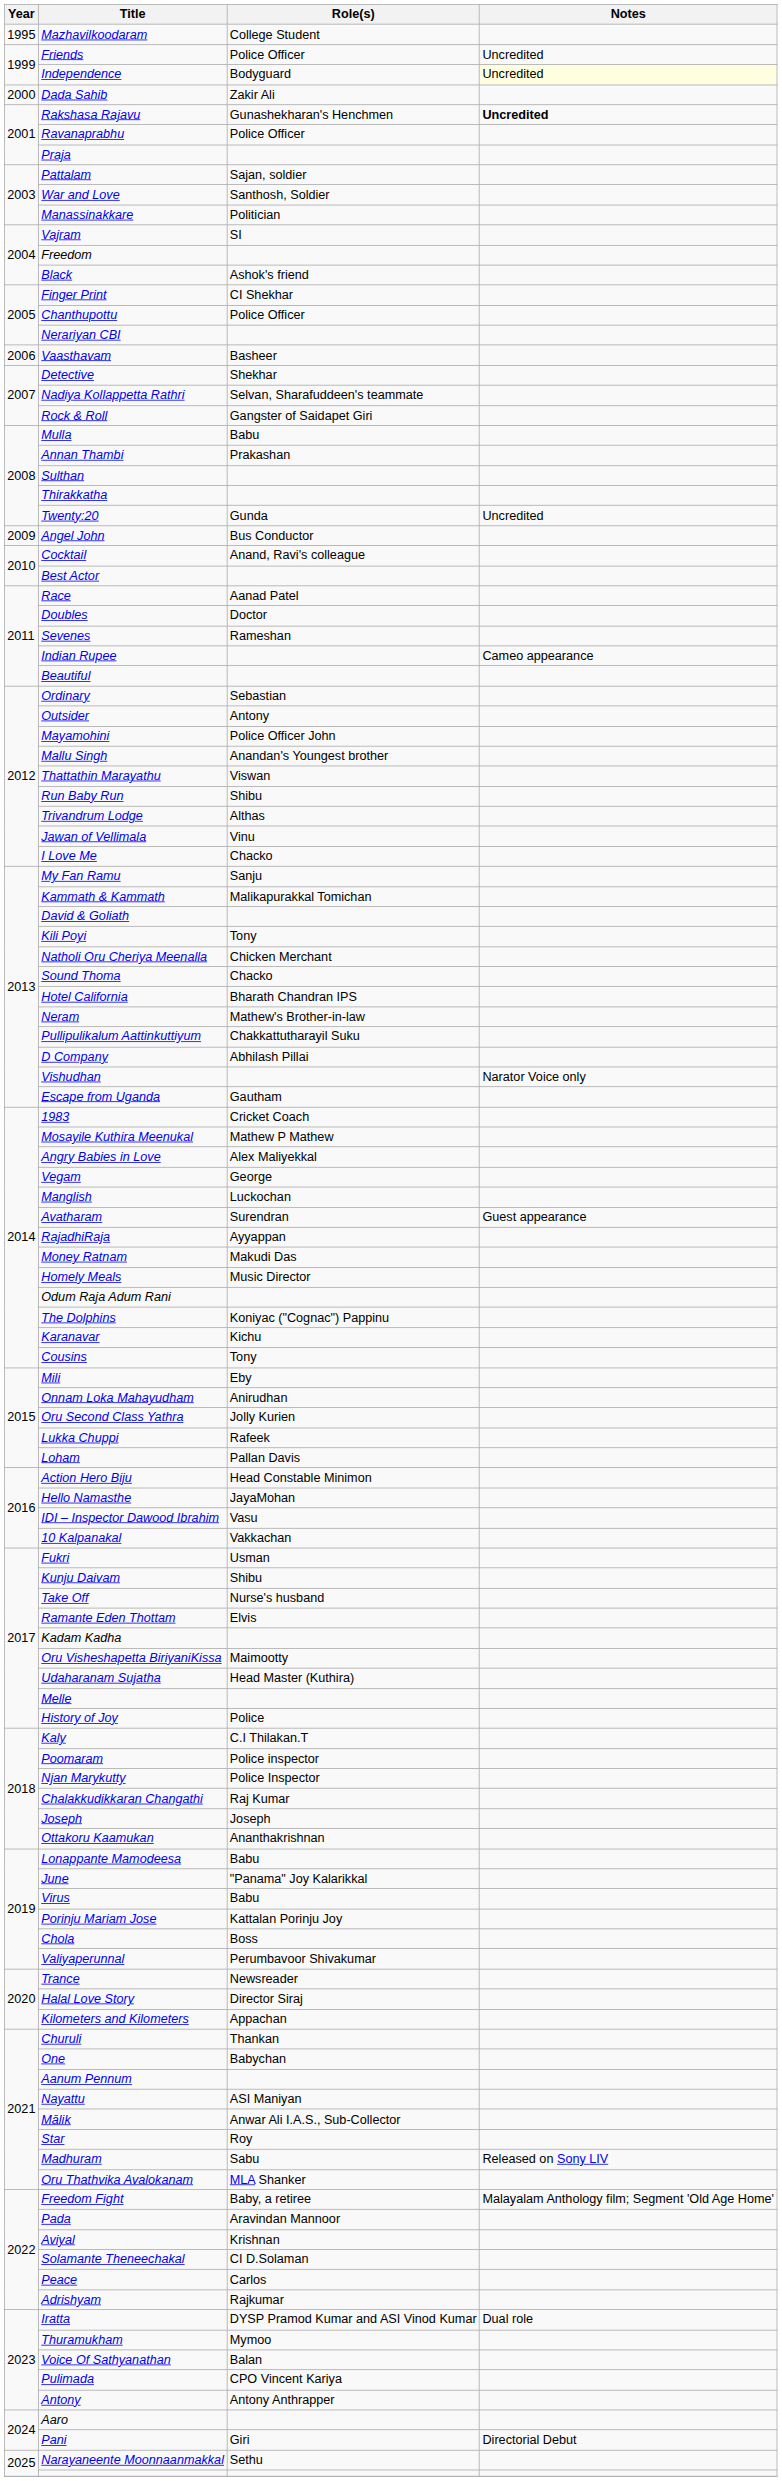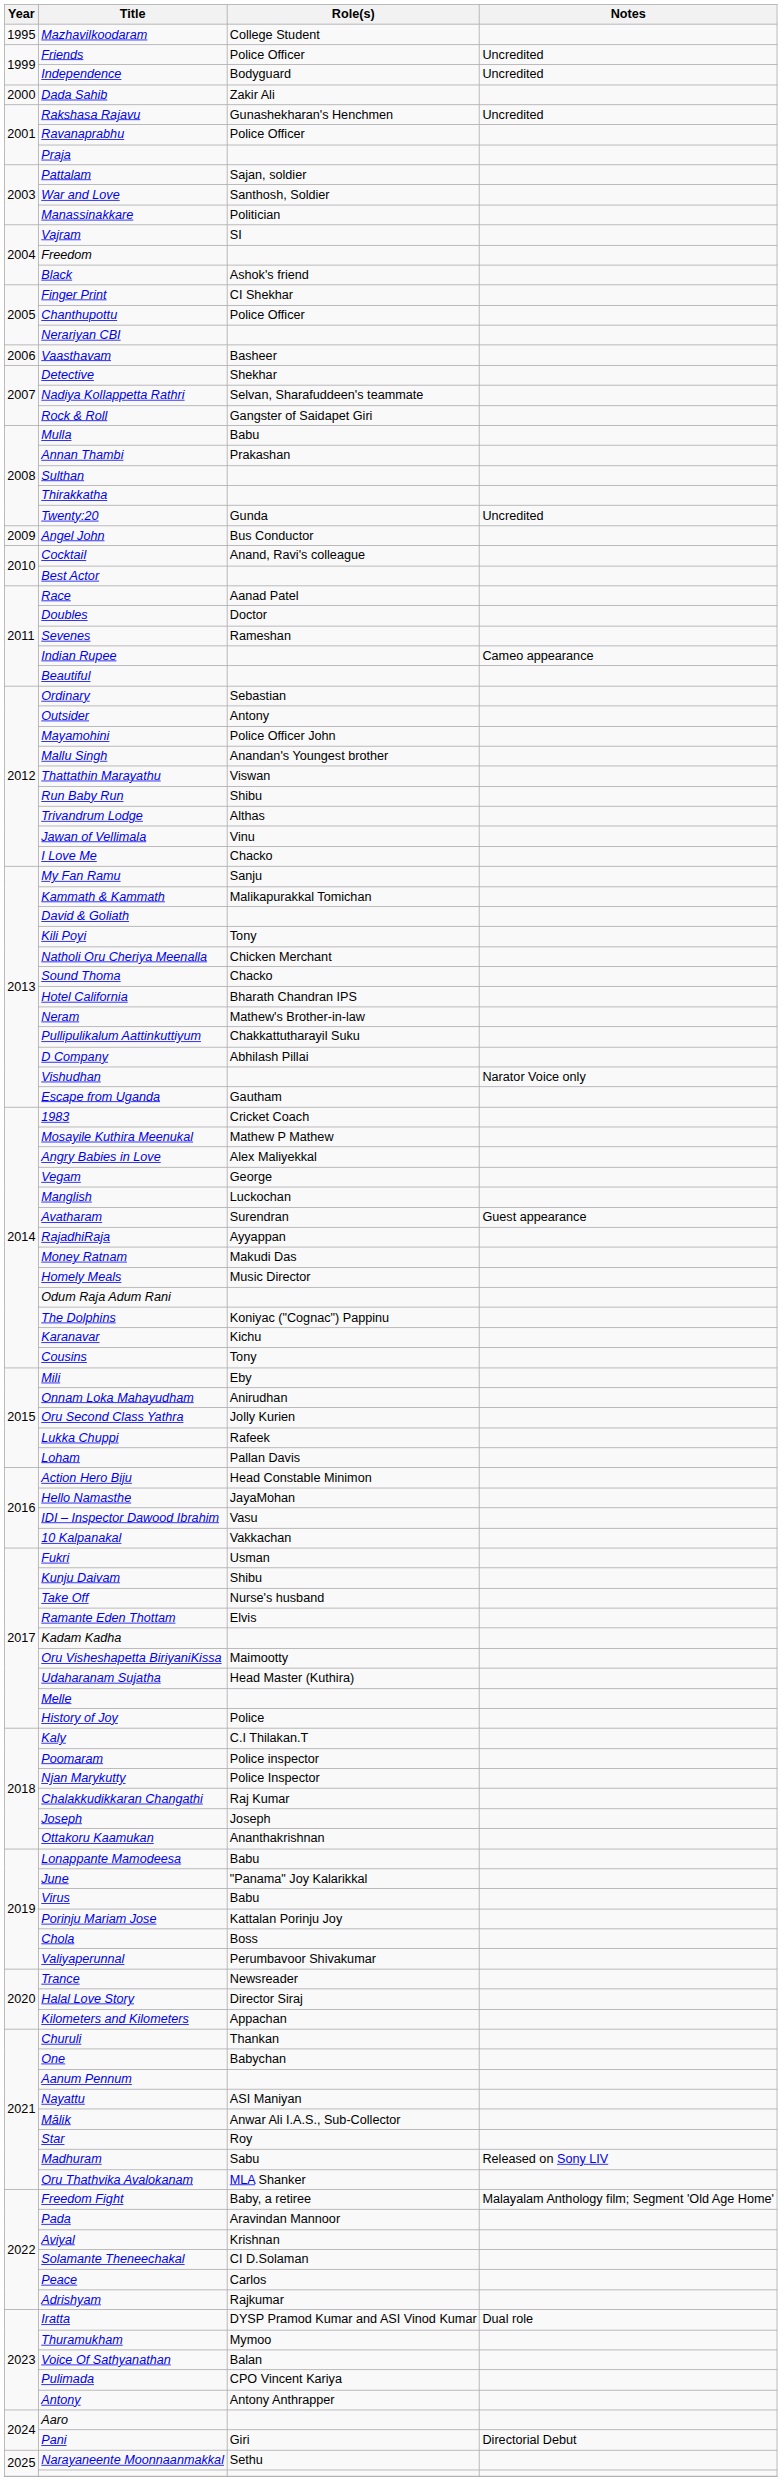Independence | Notes: lightyellow background -> no background
Rakshasa Rajavu | Notes: bold -> normal
